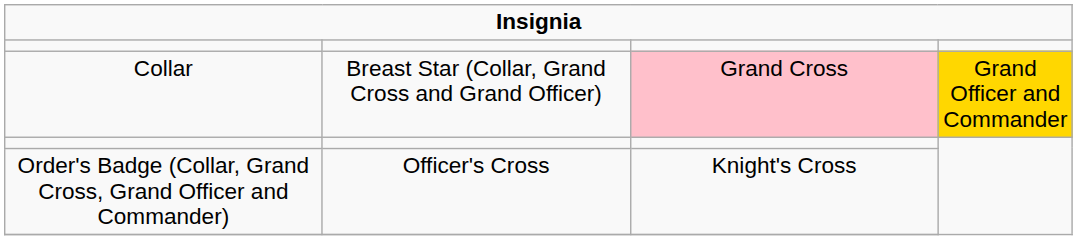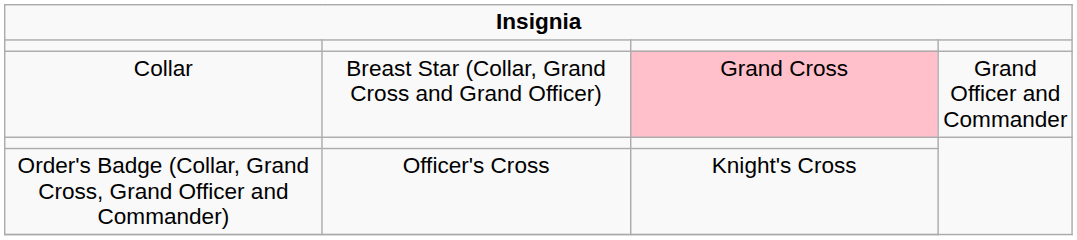Collar | column 4: gold background -> no background
